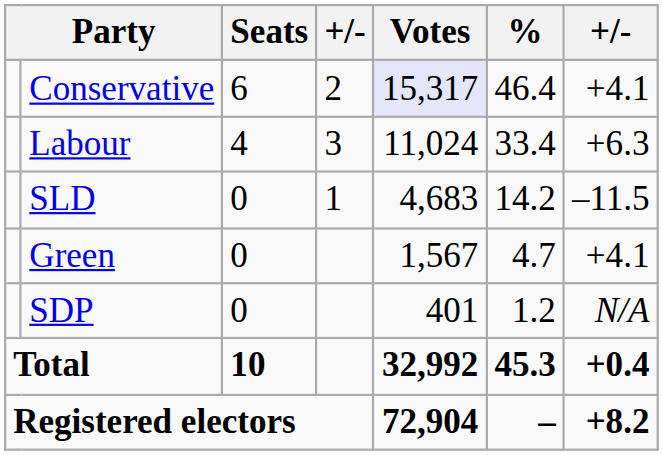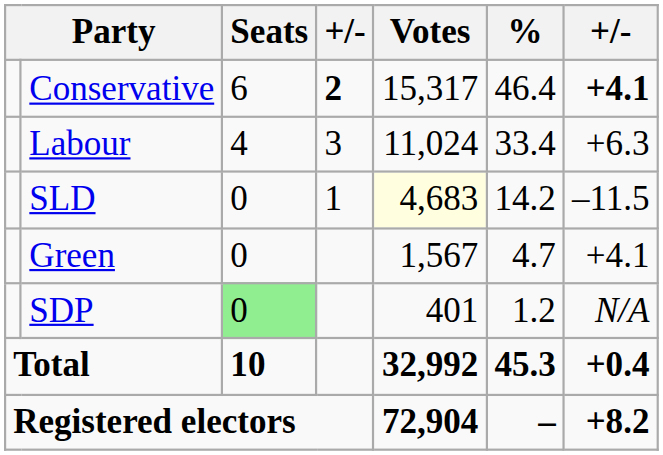Conservative | column 4: normal -> bold
Conservative | Votes: lavender background -> no background
Conservative | column 7: normal -> bold
SLD | Votes: no background -> lightyellow background
SDP | Seats: no background -> lightgreen background
